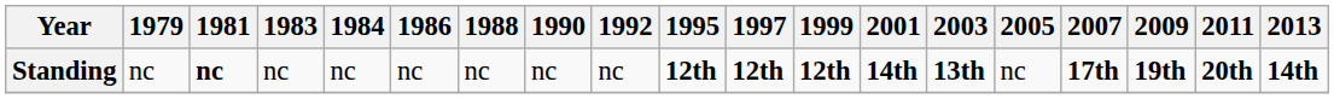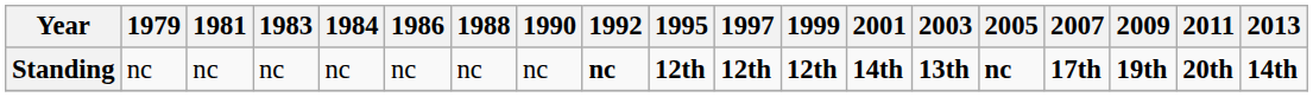Standing | 1981: bold -> normal
Standing | 1992: normal -> bold
Standing | 2005: normal -> bold
